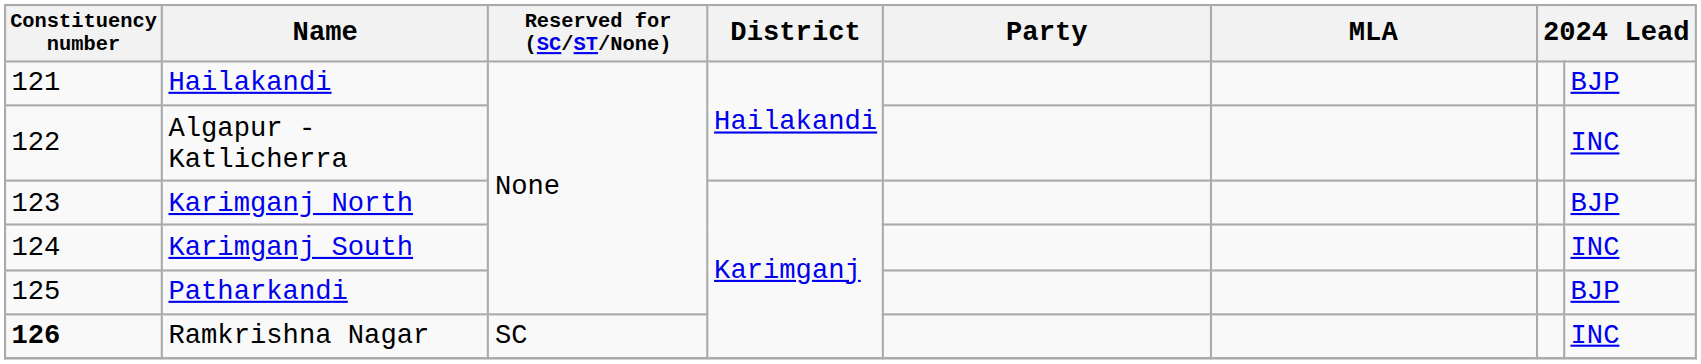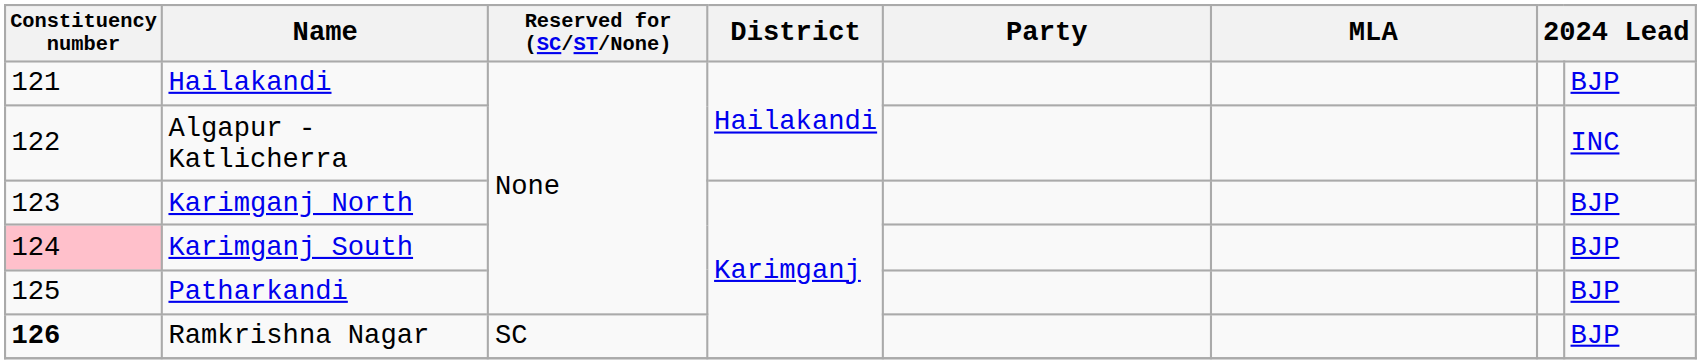Karimganj South | Constituency number: no background -> pink background
Karimganj South | column 8: INC -> BJP
Ramkrishna Nagar | column 8: INC -> BJP
